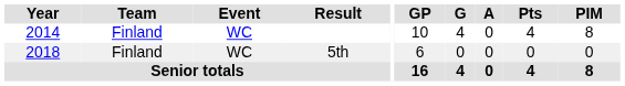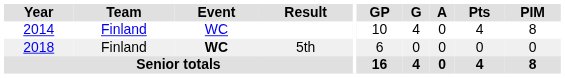5th | Event: normal -> bold
